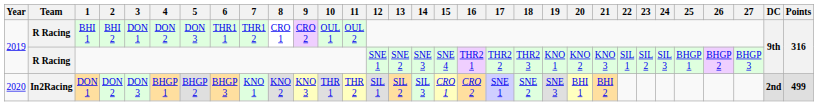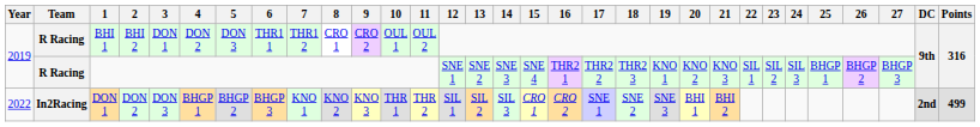row 4 | Year: 2020 -> 2022
